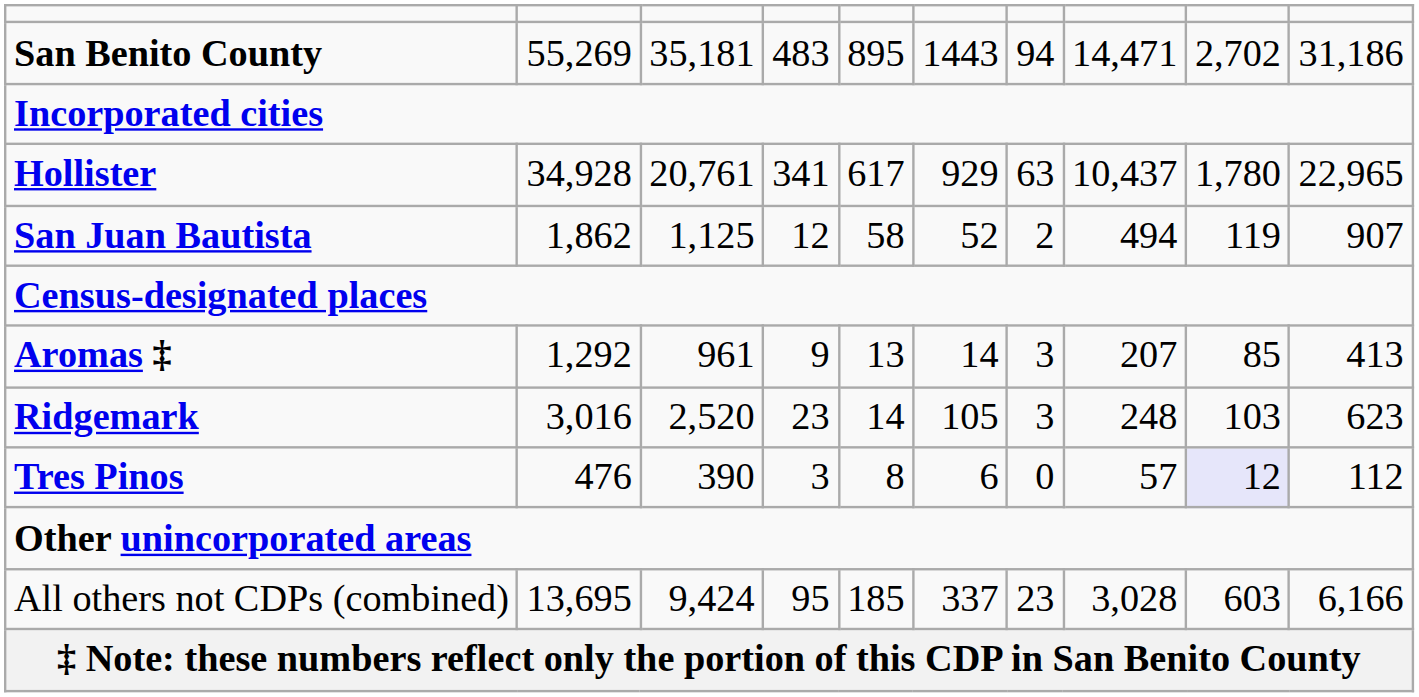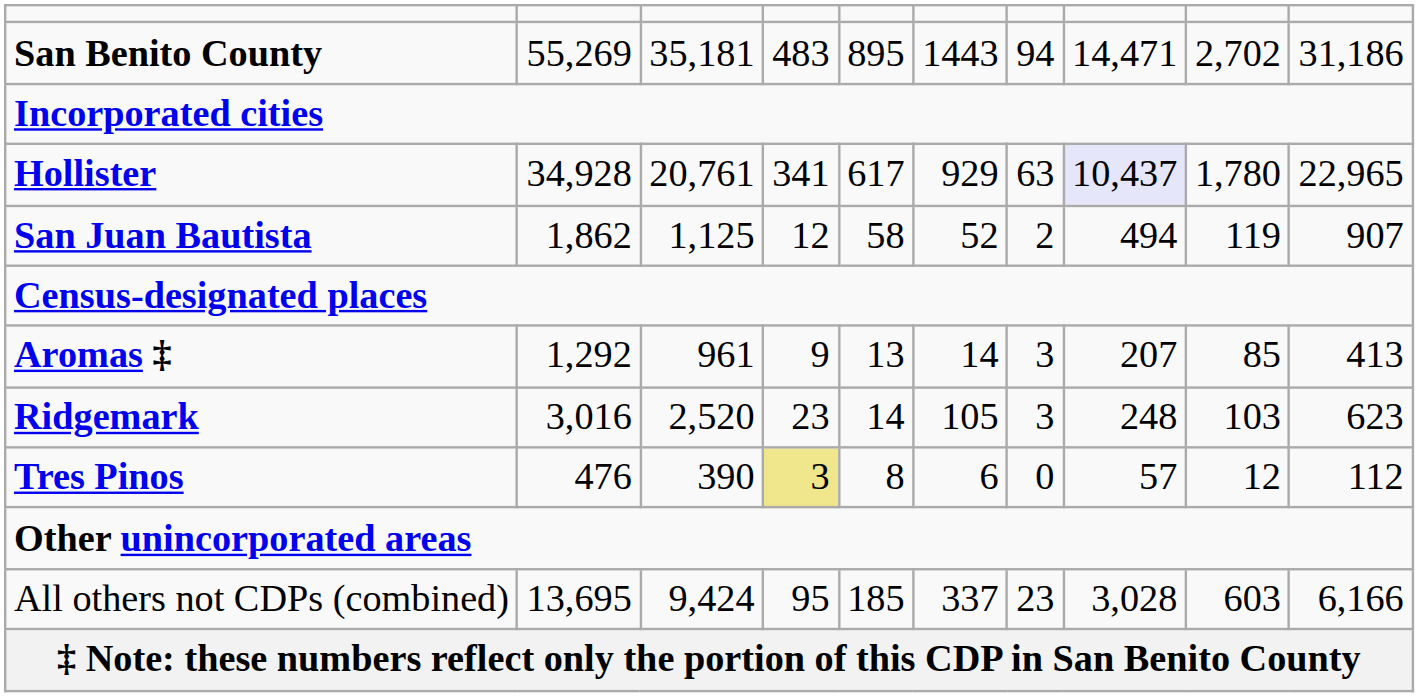Hollister | column 8: no background -> lavender background
Tres Pinos | column 4: no background -> khaki background
Tres Pinos | column 9: lavender background -> no background
